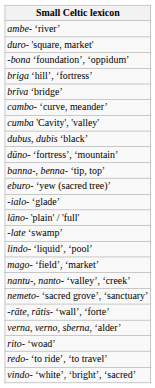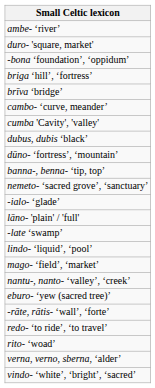row 12 | column 1: eburo- ‘yew (sacred tree)’ -> nemeto- ‘sacred grove’, ‘sanctuary’
row 19 | column 1: nemeto- ‘sacred grove’, ‘sanctuary’ -> eburo- ‘yew (sacred tree)’
row 21 | column 1: verna, verno, sberna, ‘alder’ -> redo- ‘to ride’, ‘to travel’
row 23 | column 1: redo- ‘to ride’, ‘to travel’ -> verna, verno, sberna, ‘alder’
